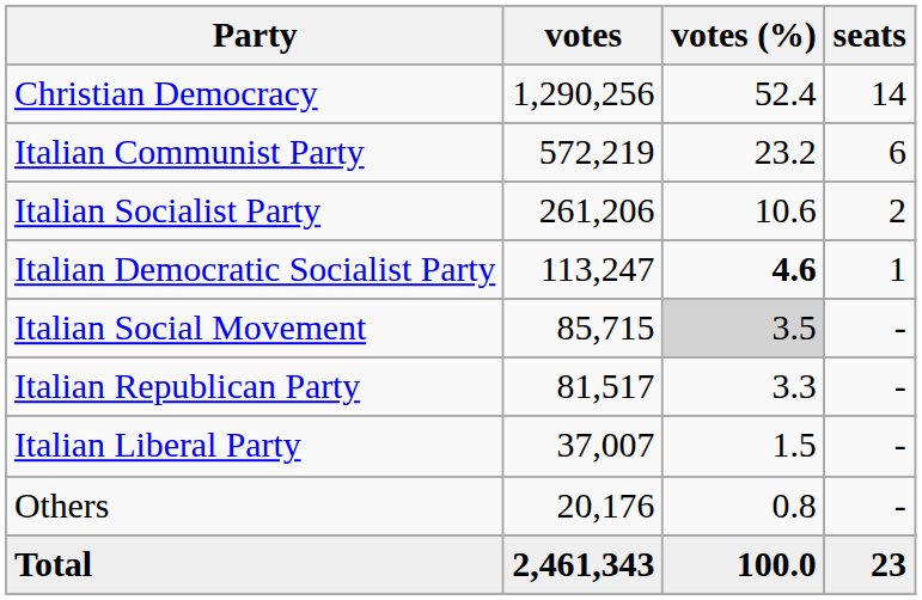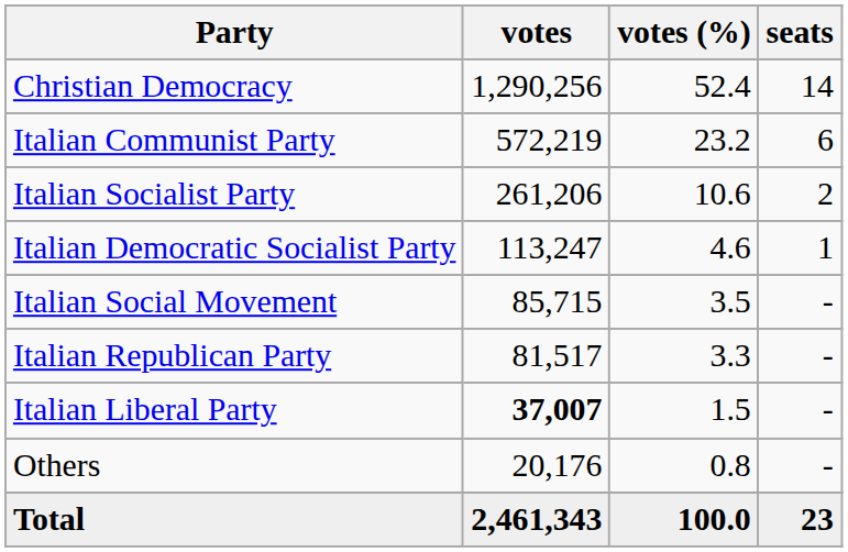Italian Democratic Socialist Party | votes (%): bold -> normal
Italian Social Movement | votes (%): lightgrey background -> no background
Italian Liberal Party | votes: normal -> bold
